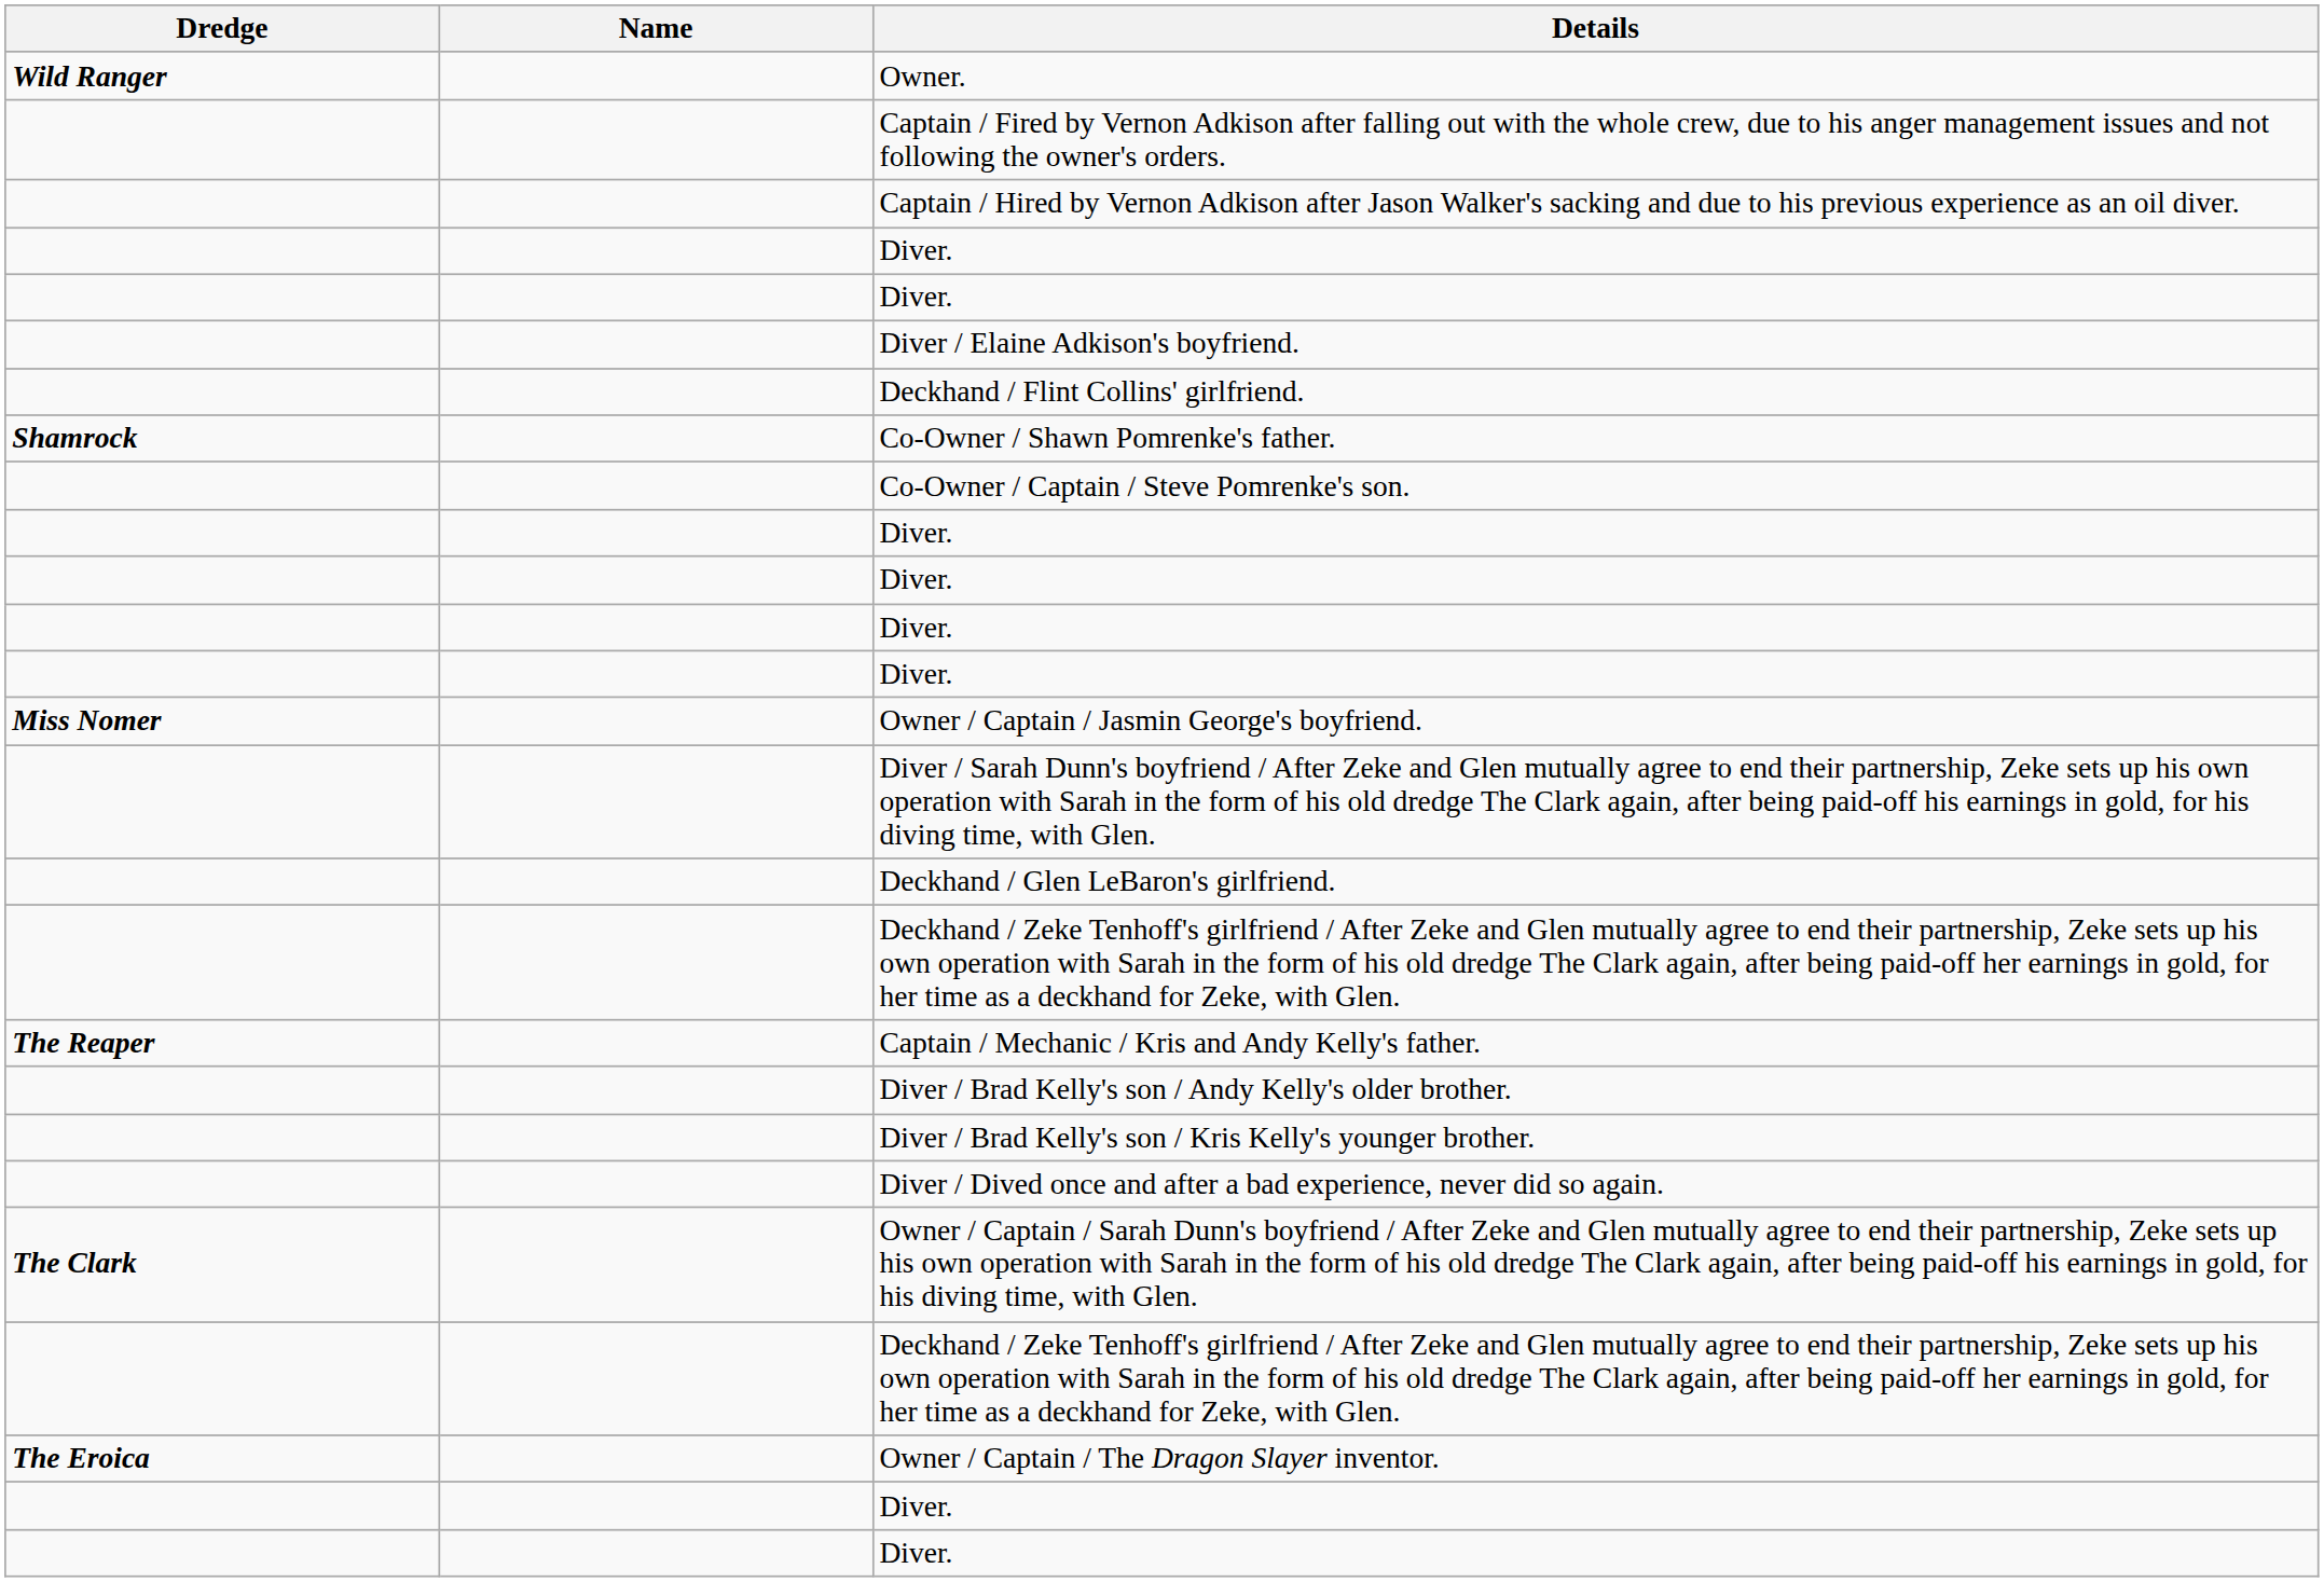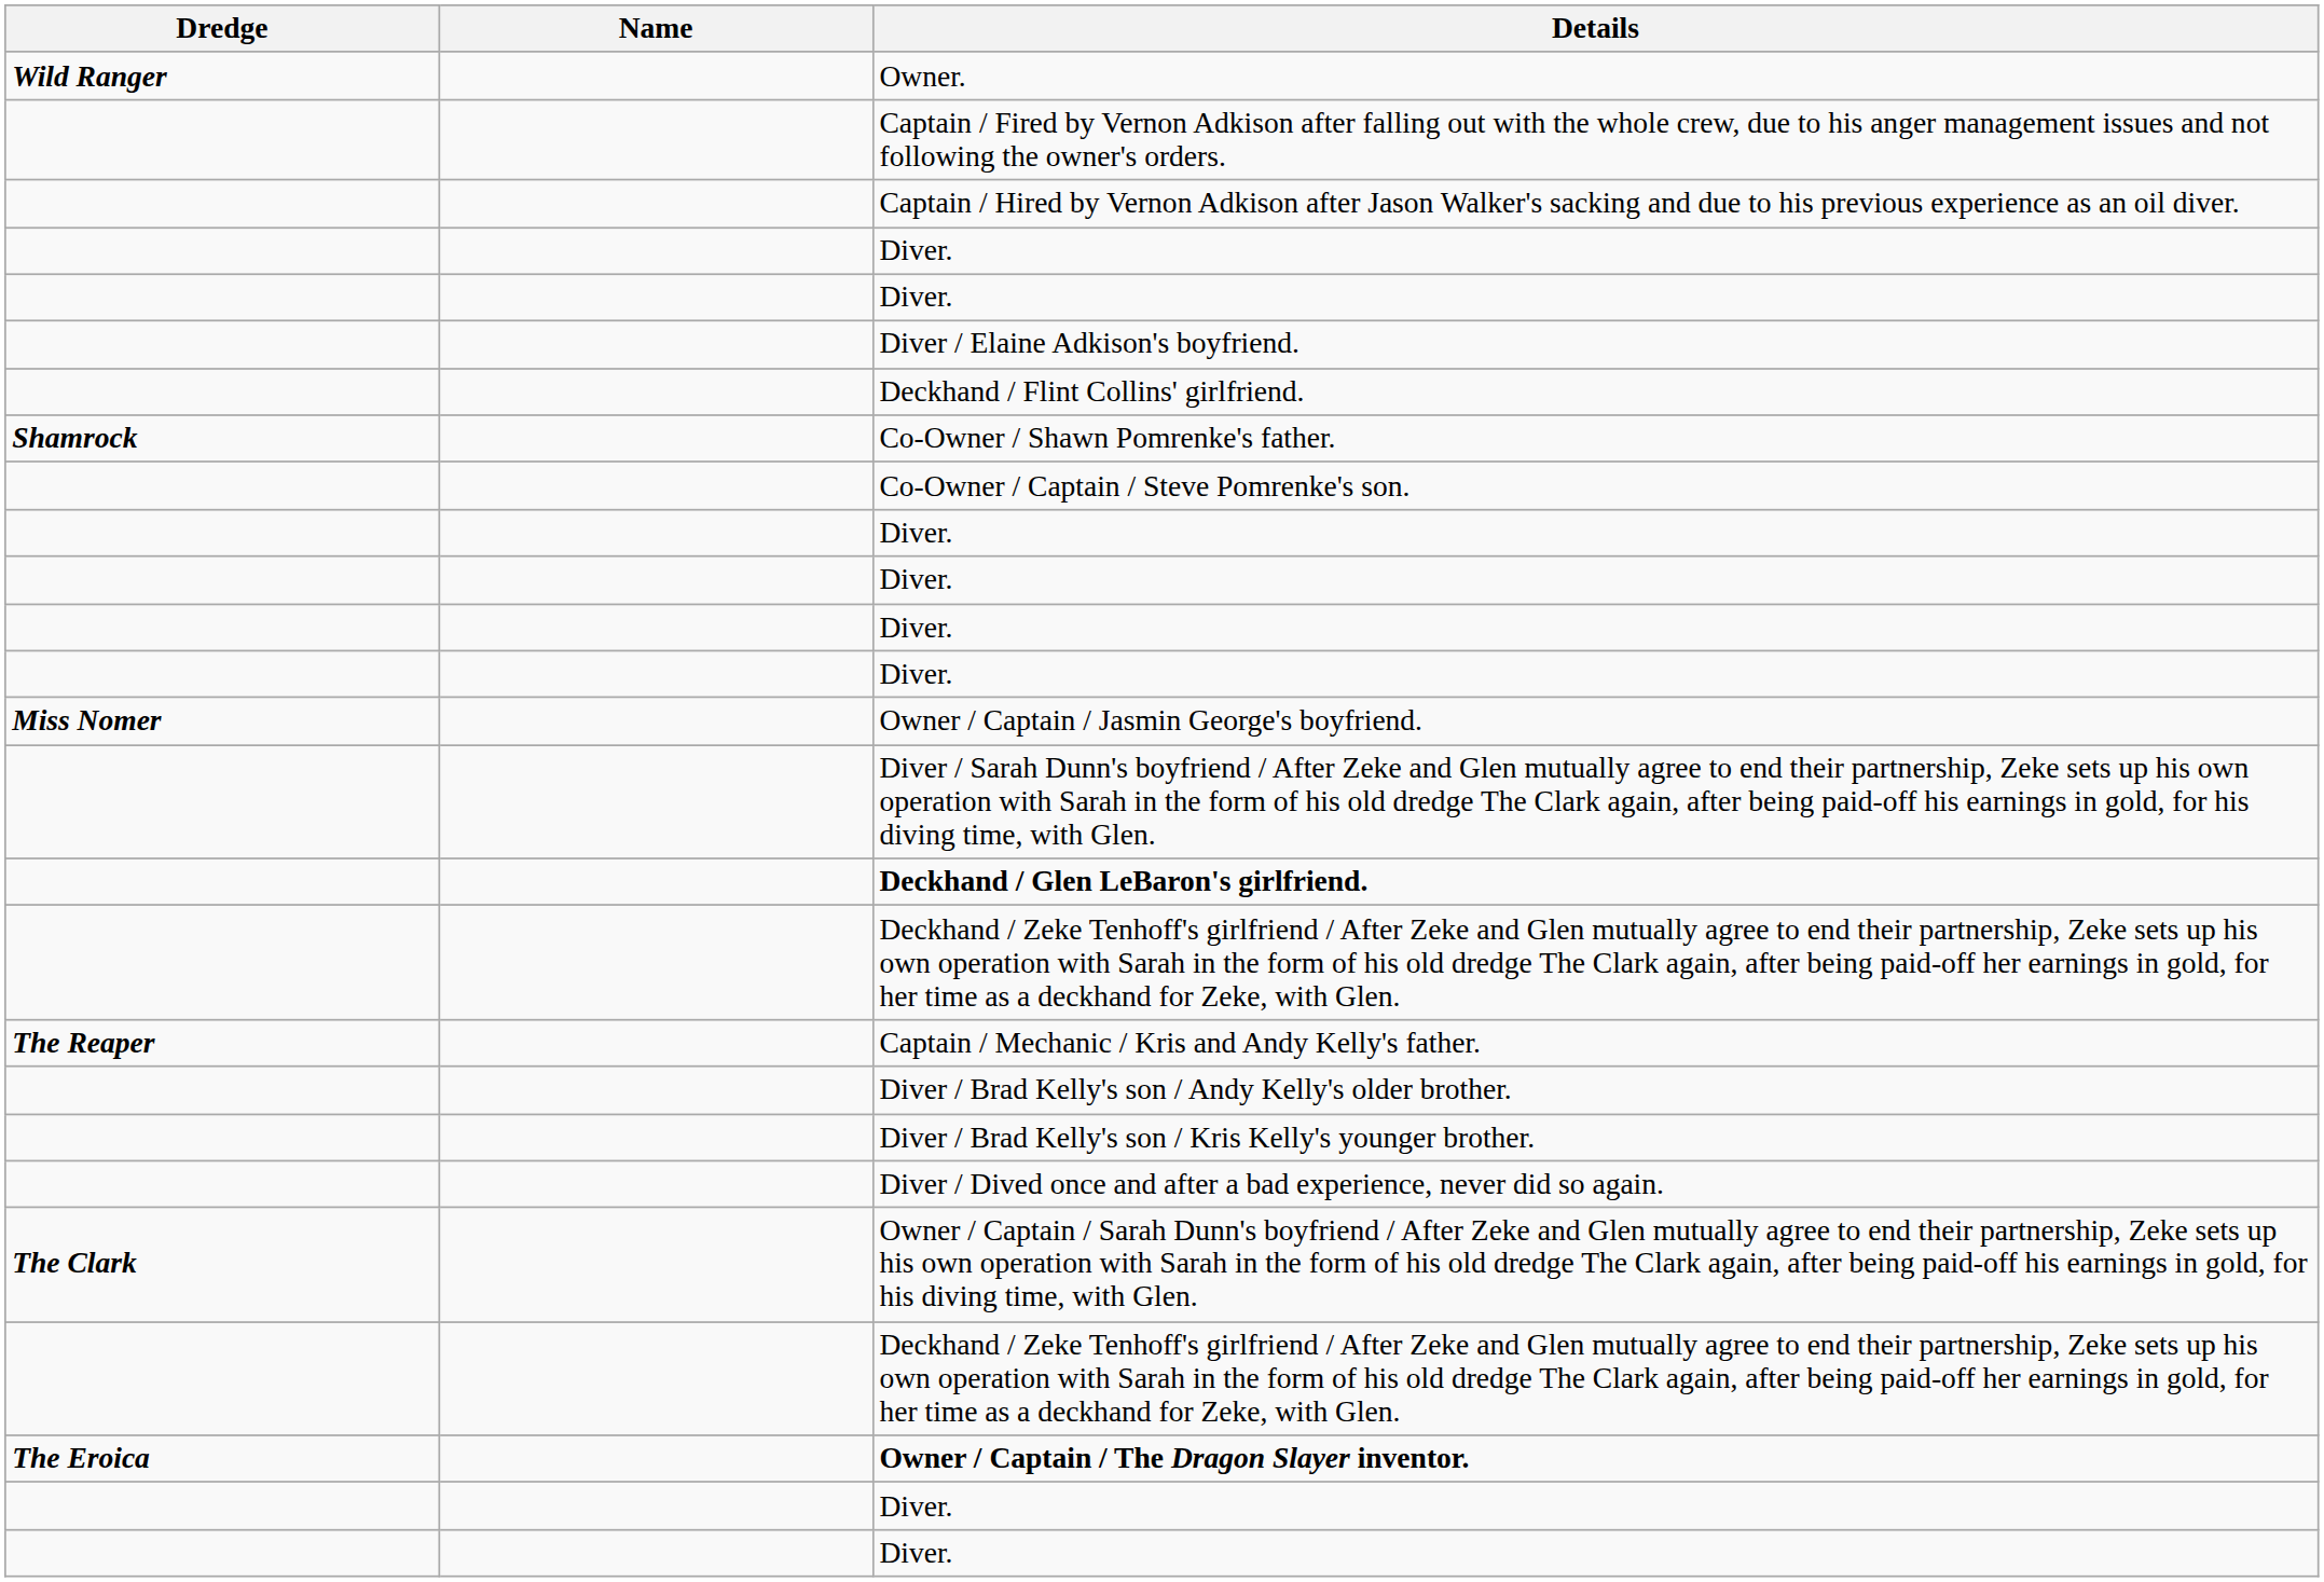Deckhand / Glen LeBaron's girlfriend. | column 3: normal -> bold
Owner / Captain / The Dragon Slayer inventor. | column 3: normal -> bold
